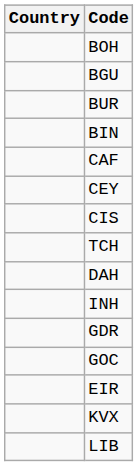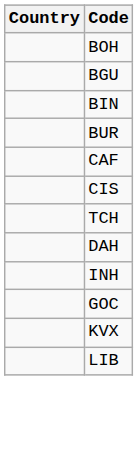rows swapped: BIN <-> BUR
- row: CEY
- row: GDR
- row: EIR
